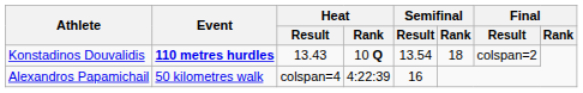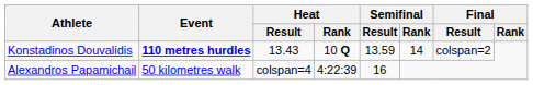Konstadinos Douvalidis | Semifinal / Result: 13.54 -> 13.59
Konstadinos Douvalidis | Semifinal / Rank: 18 -> 14
